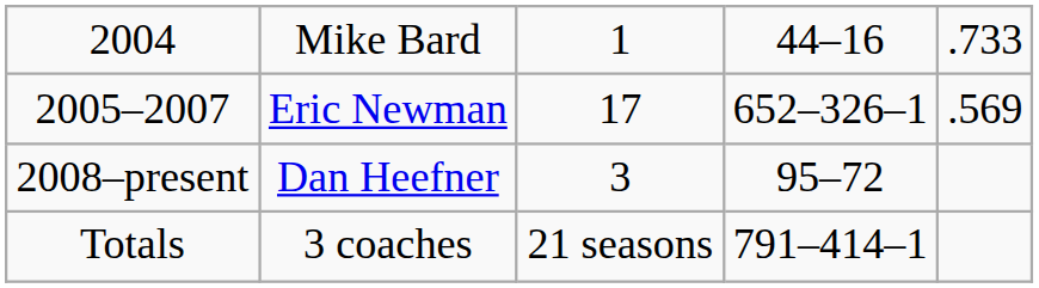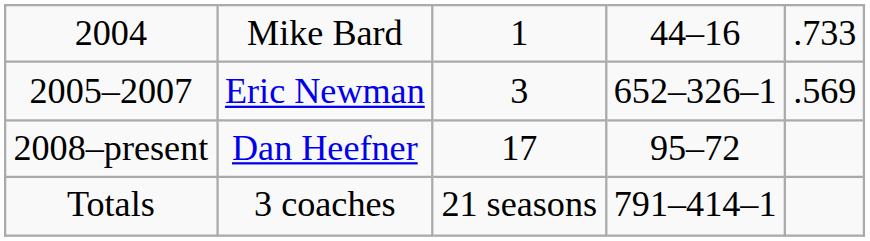2005–2007 | column 3: 17 -> 3
2008–present | column 3: 3 -> 17
